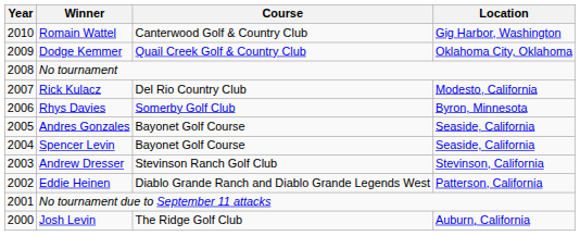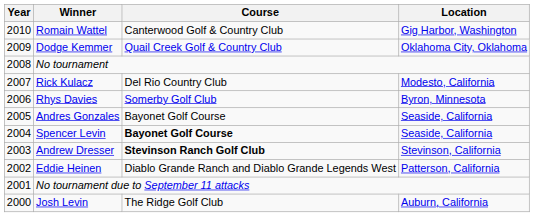Spencer Levin | Course: normal -> bold
Andrew Dresser | Course: normal -> bold
